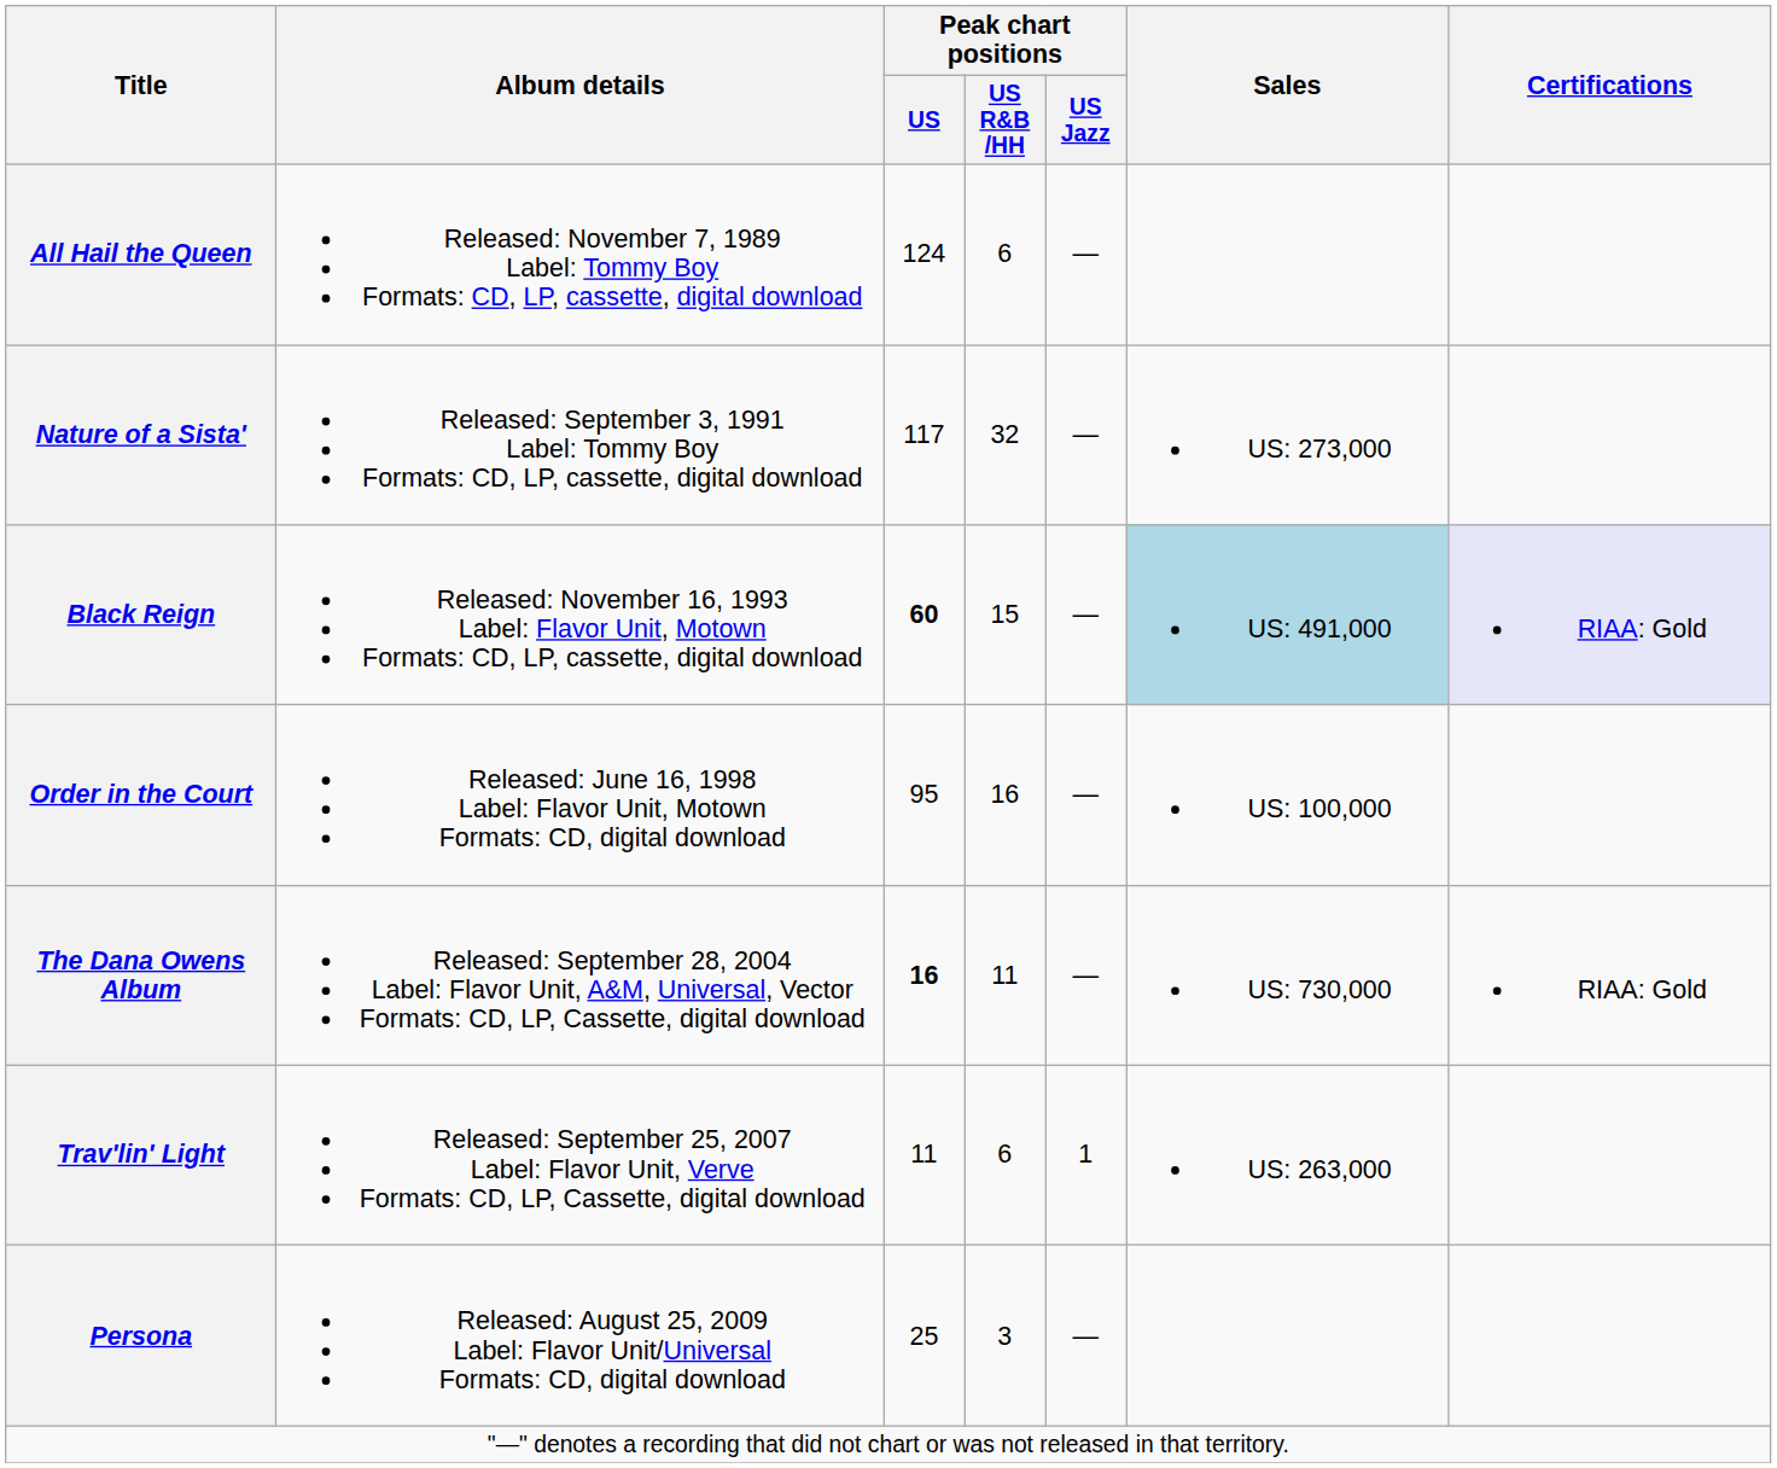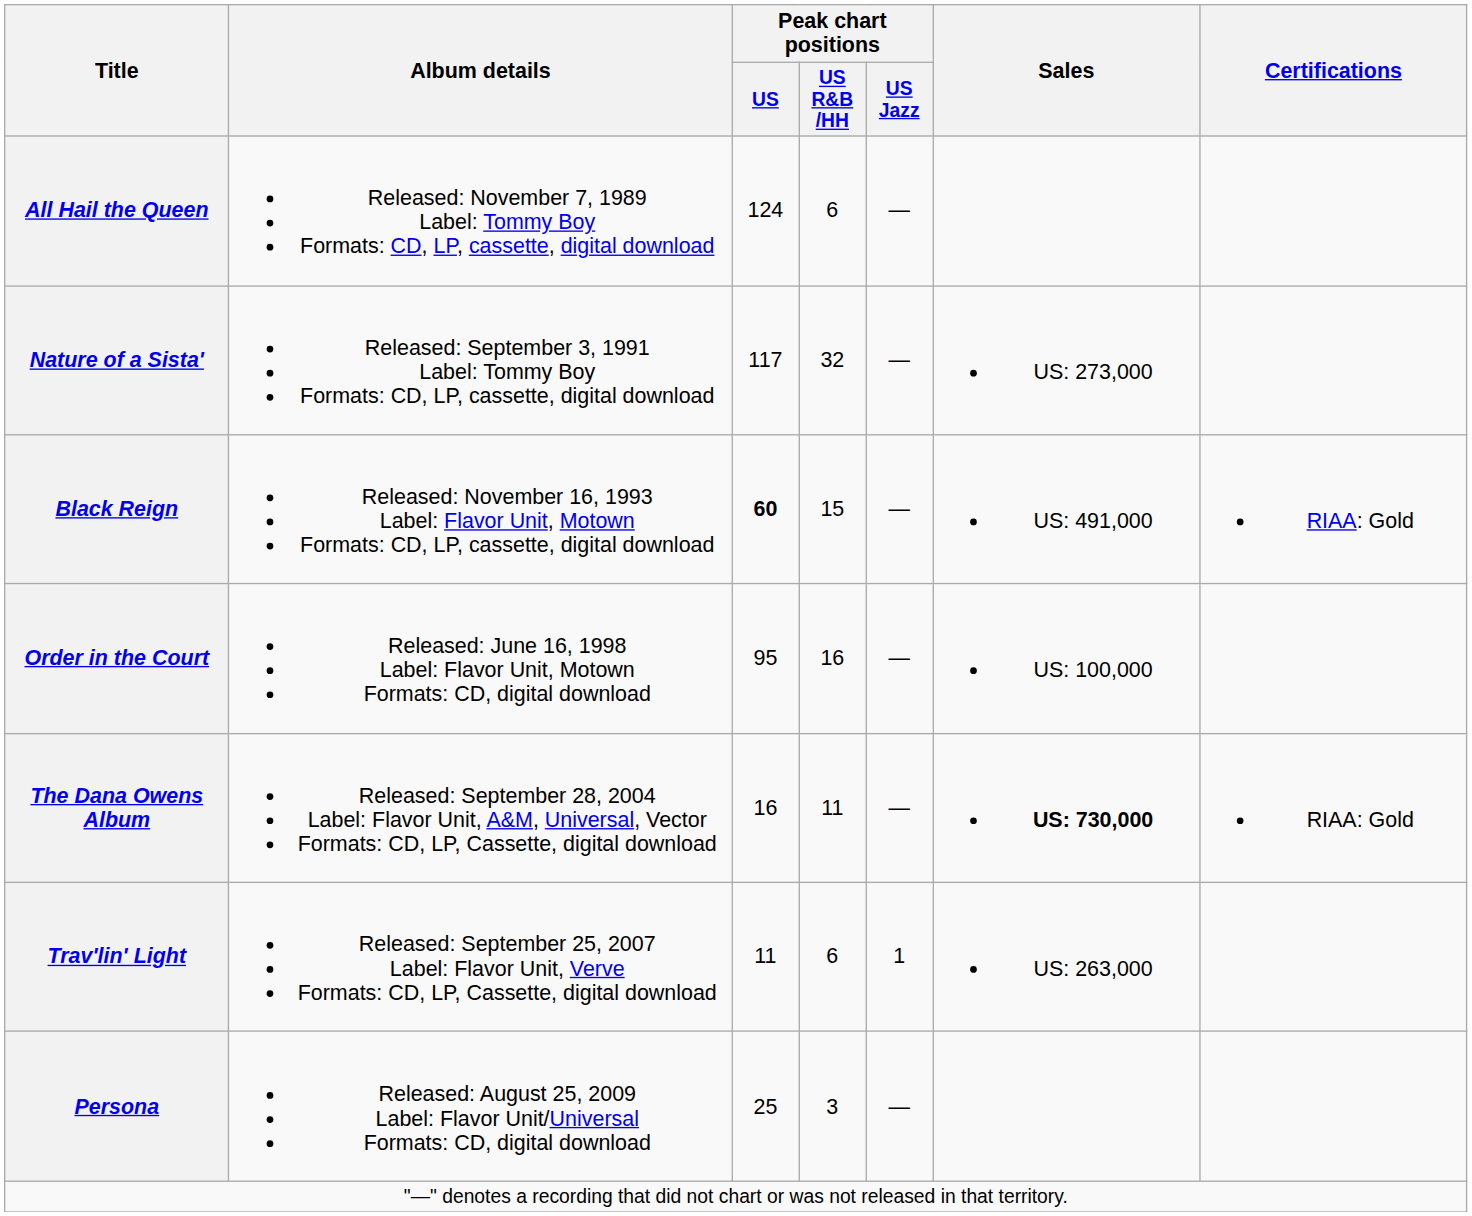Black Reign | Sales: lightblue background -> no background
Black Reign | Certifications: lavender background -> no background
The Dana Owens Album | Peak chart positions / US: bold -> normal
The Dana Owens Album | Sales: normal -> bold
